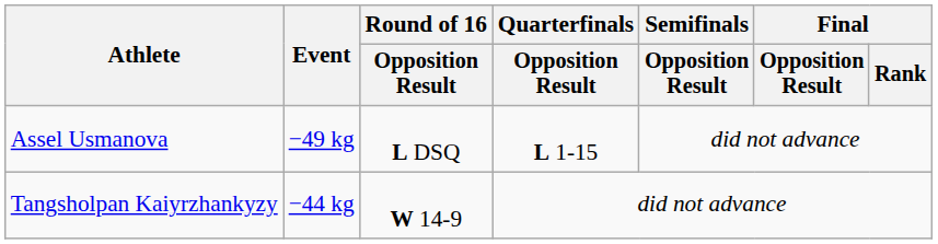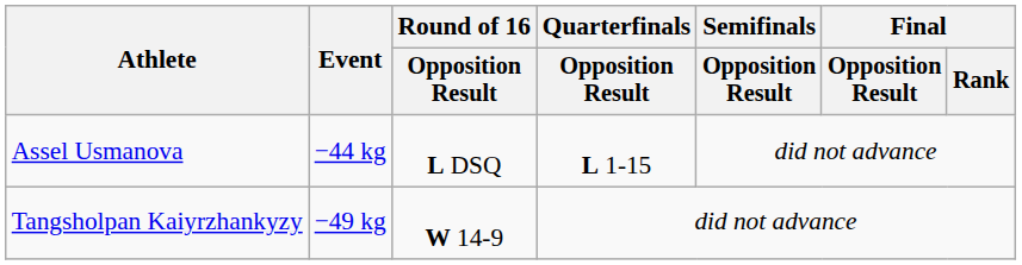Assel Usmanova | Event: −49 kg -> −44 kg
Tangsholpan Kaiyrzhankyzy | Event: −44 kg -> −49 kg
